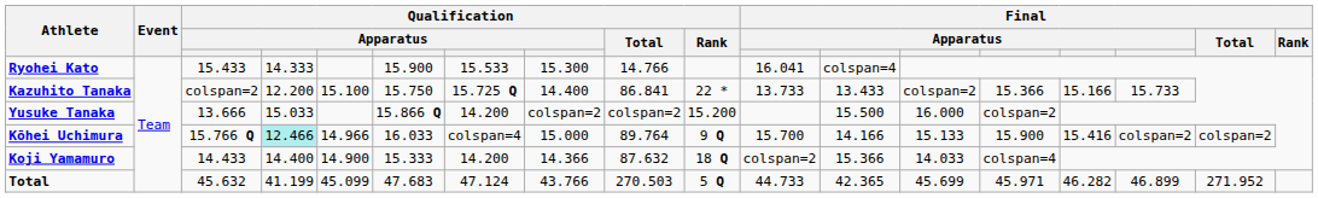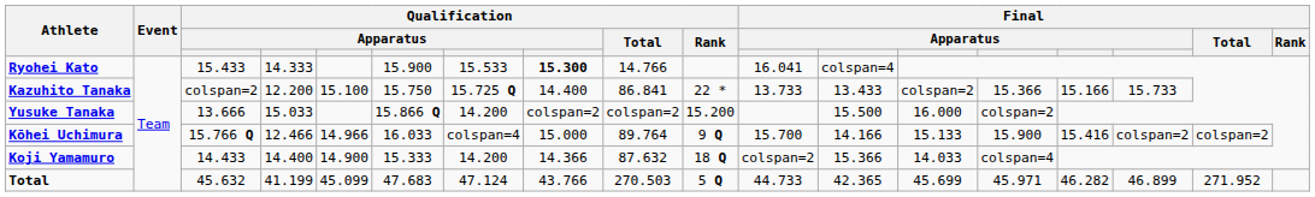Ryohei Kato | column 8: normal -> bold
Kōhei Uchimura | column 4: paleturquoise background -> no background
